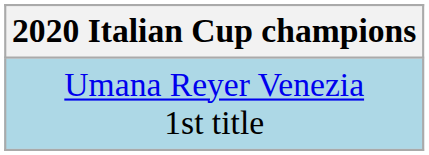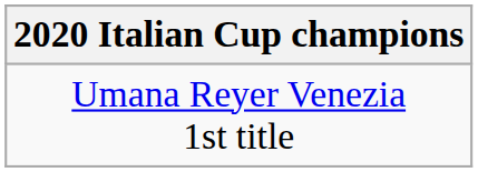row 2 | column 1: lightblue background -> no background
